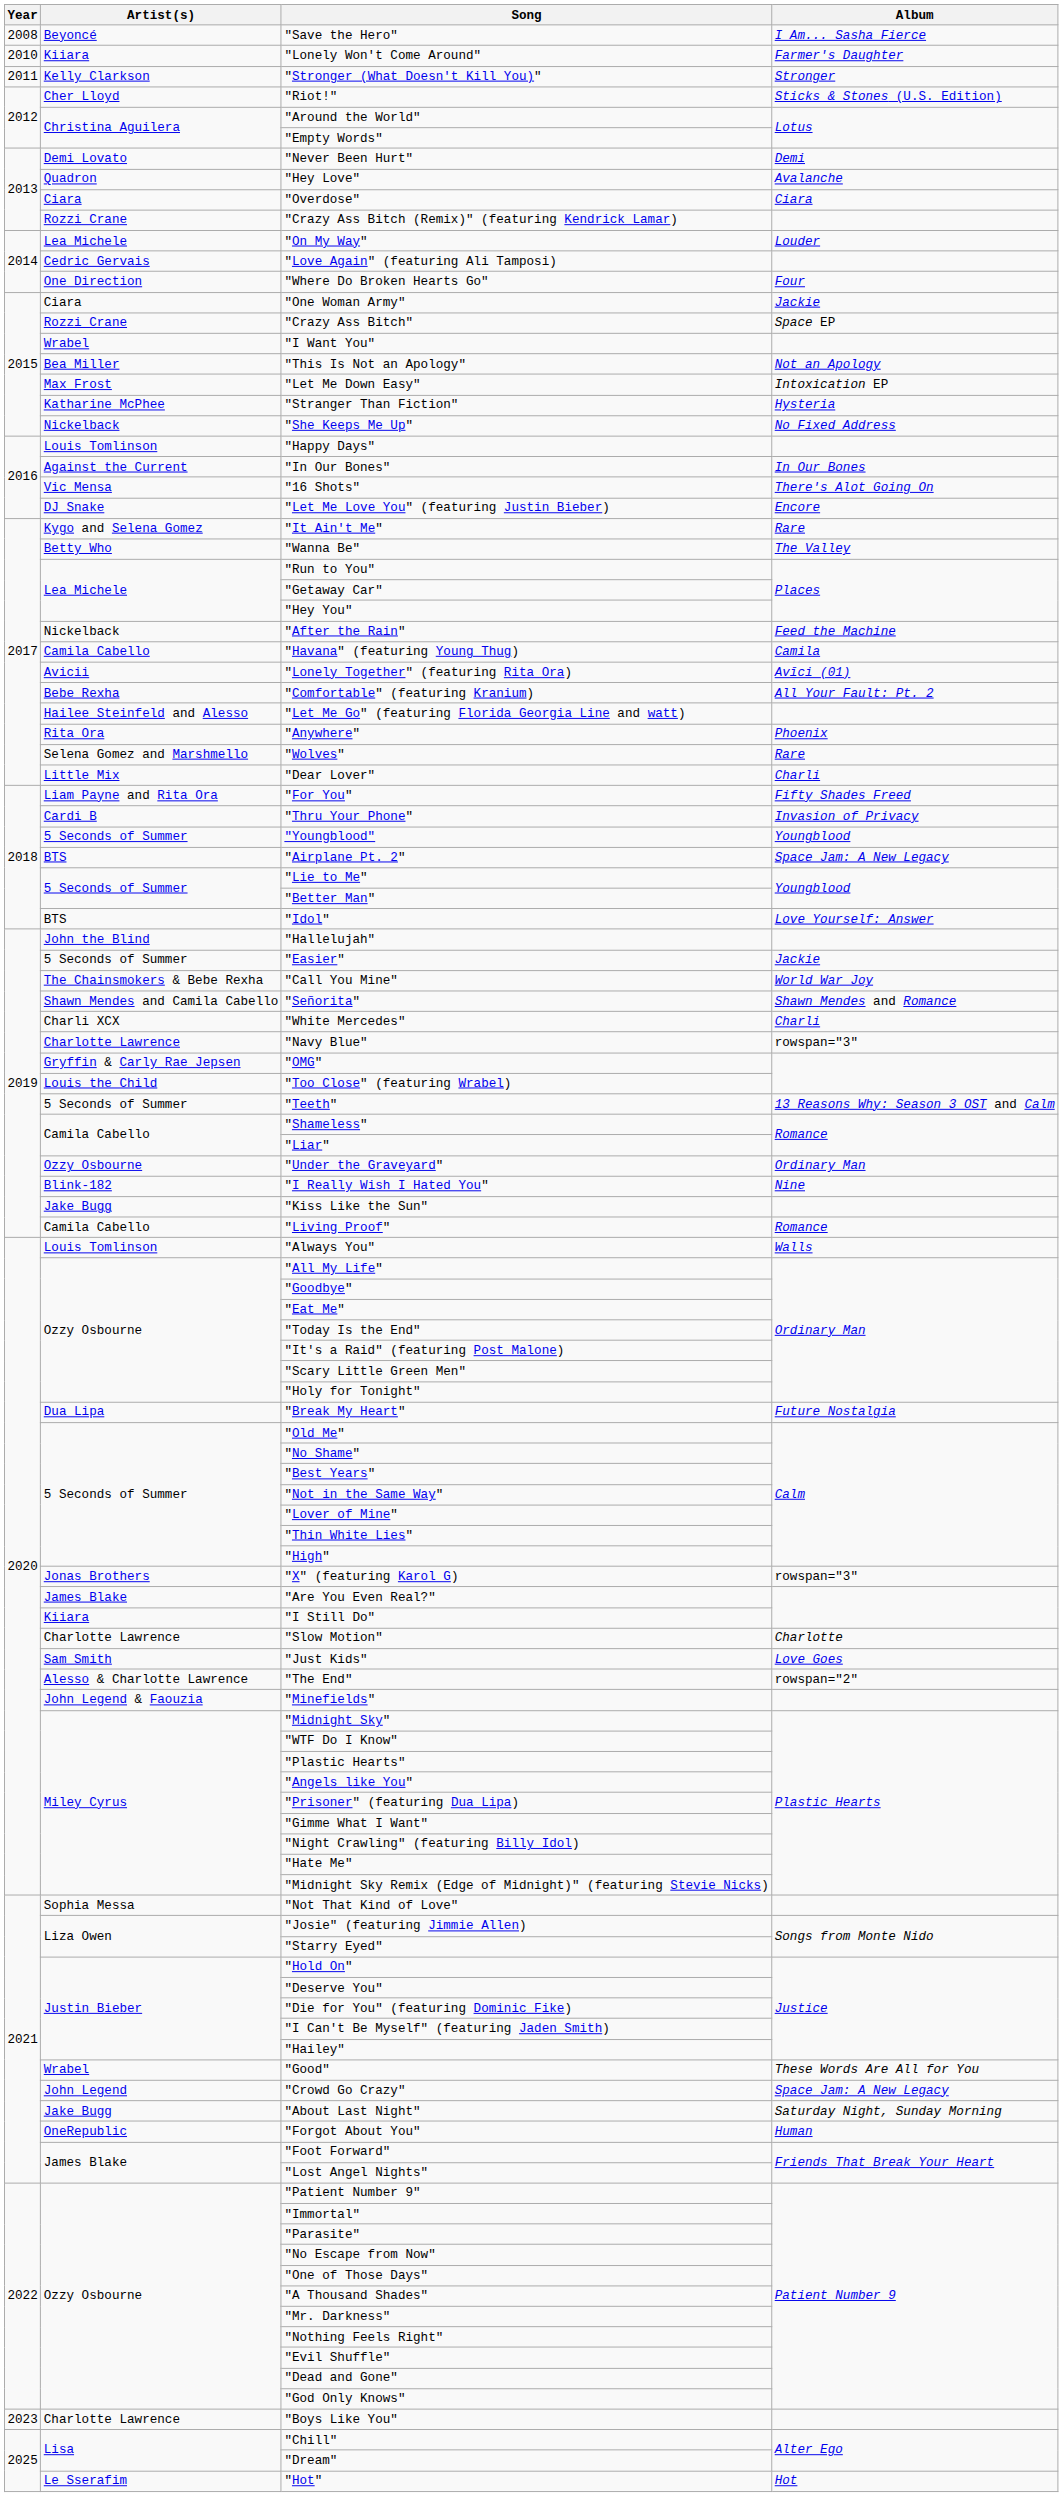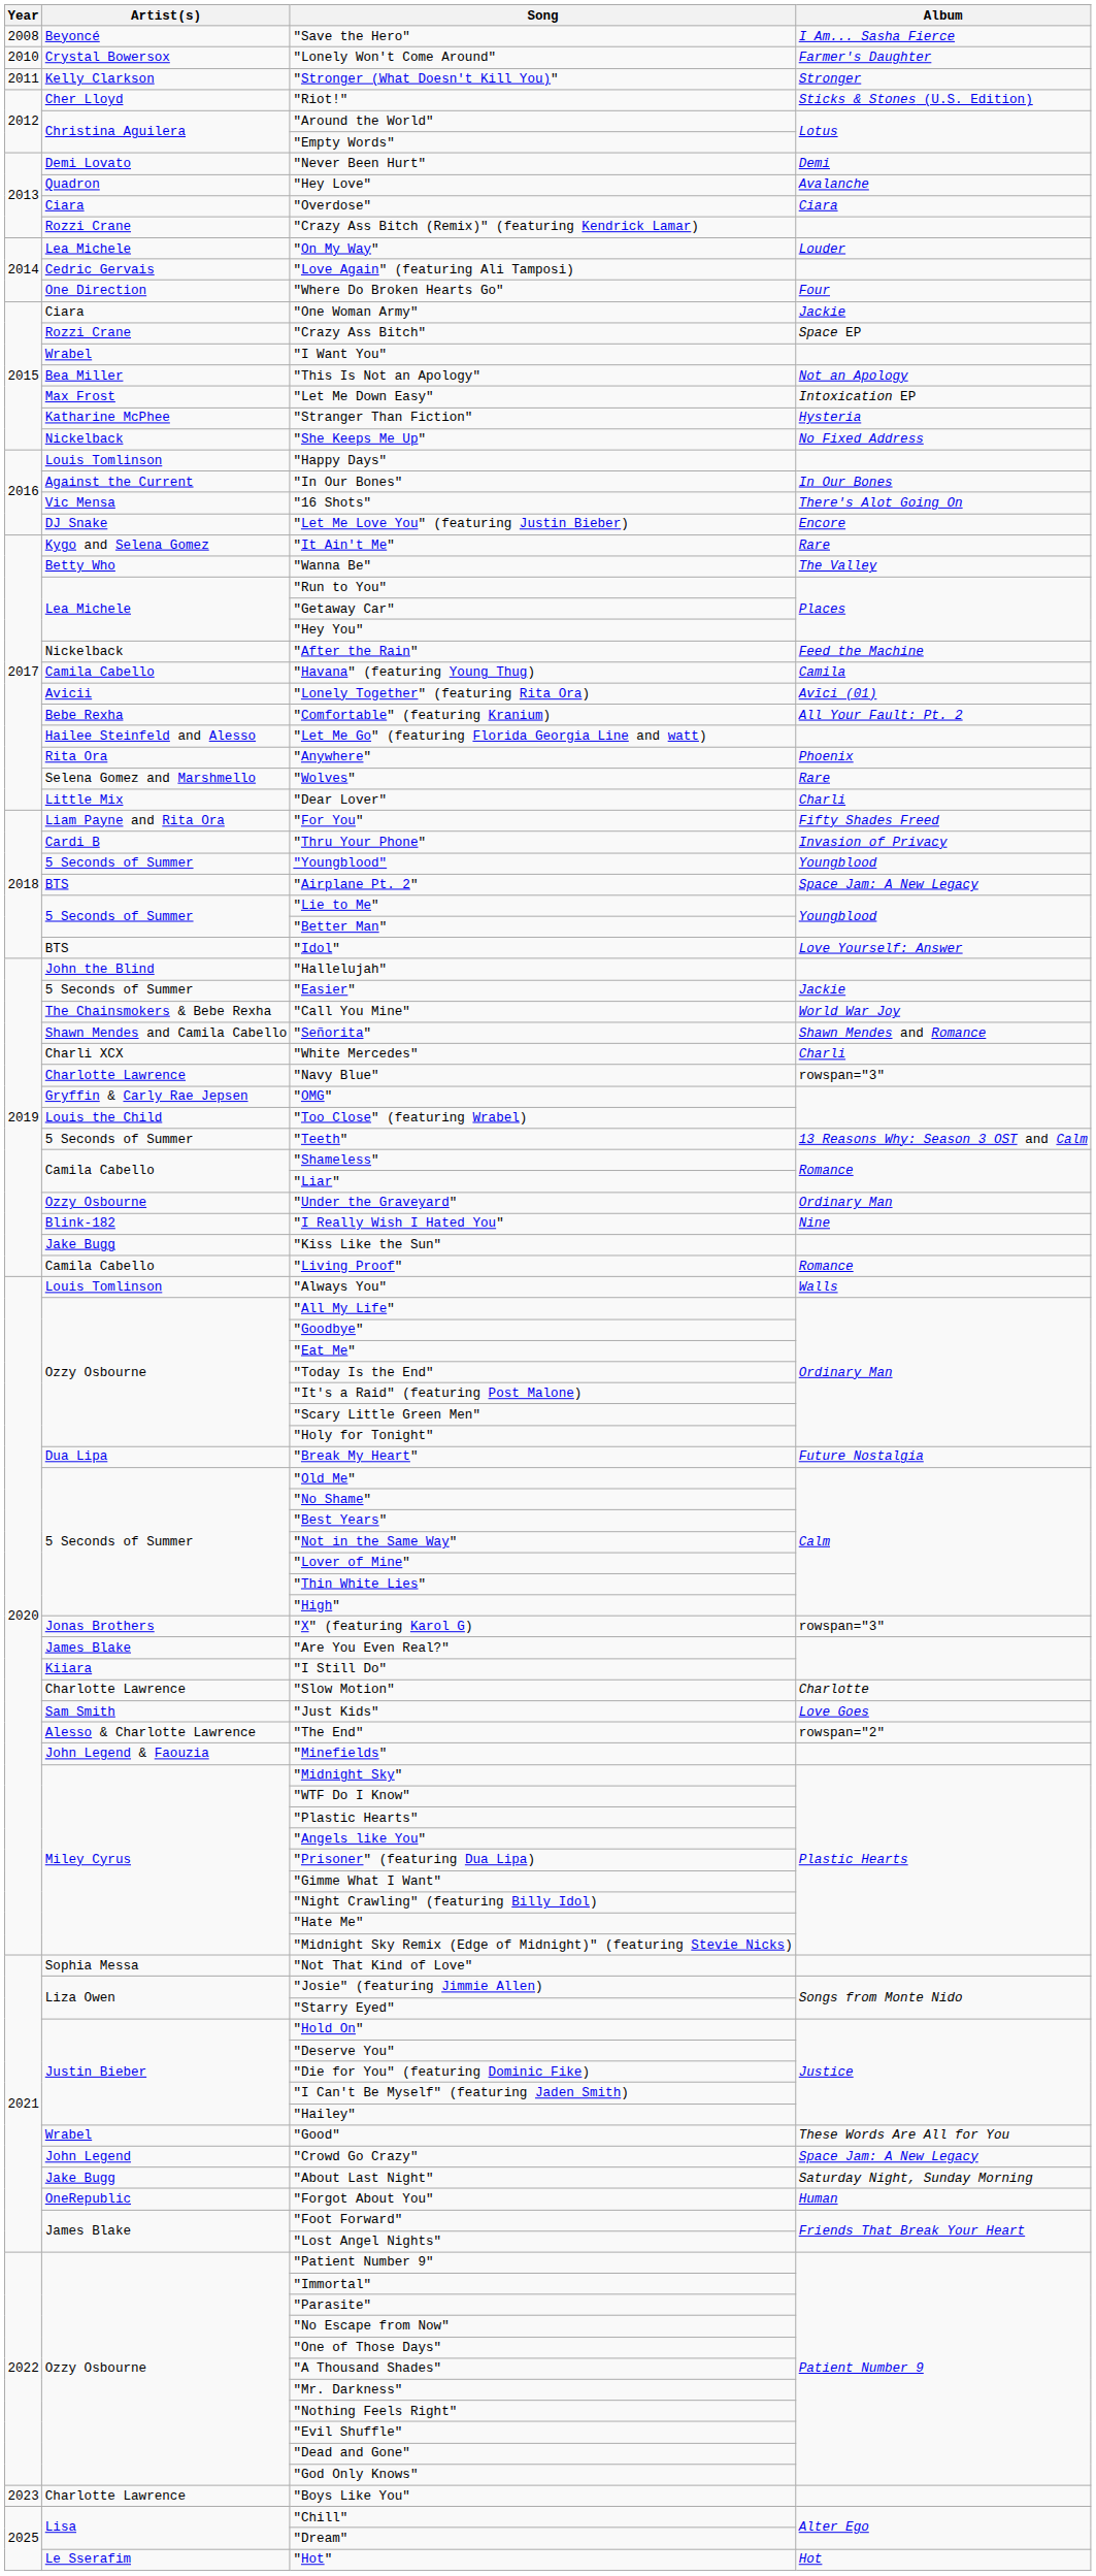"Lonely Won't Come Around" | Artist(s): Kiiara -> Crystal Bowersox
